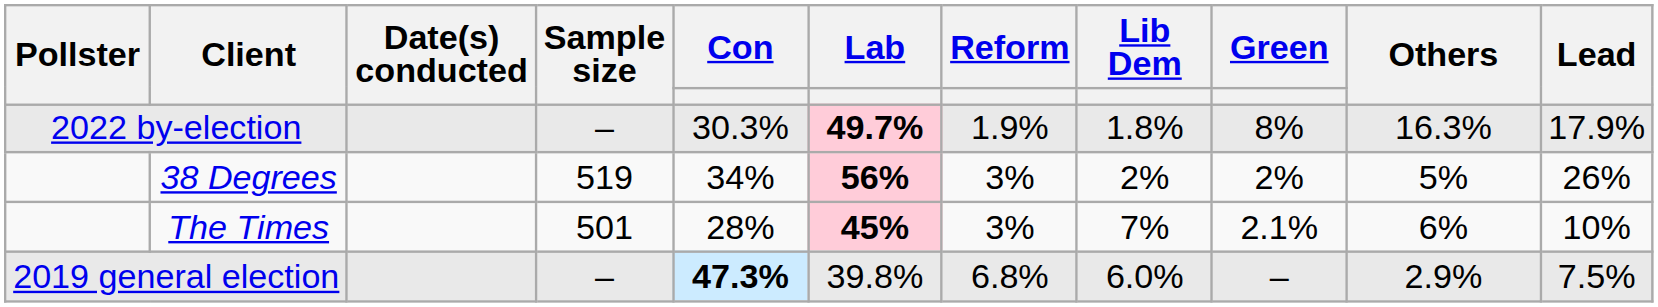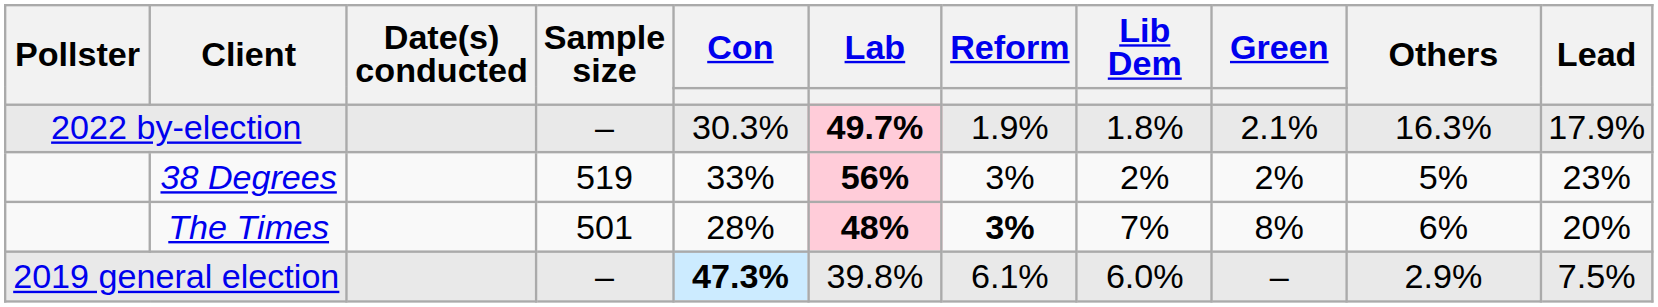2022 by-election | Green: 8% -> 2.1%
38 Degrees | Con: 34% -> 33%
38 Degrees | Lead: 26% -> 23%
The Times | Lab: 45% -> 48%
The Times | Reform: normal -> bold
The Times | Green: 2.1% -> 8%
The Times | Lead: 10% -> 20%
2019 general election | Reform: 6.8% -> 6.1%
